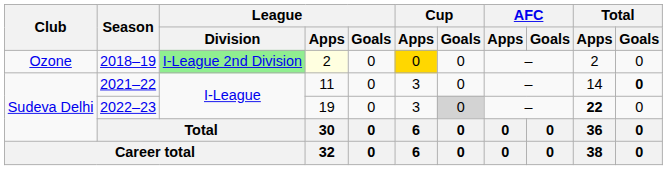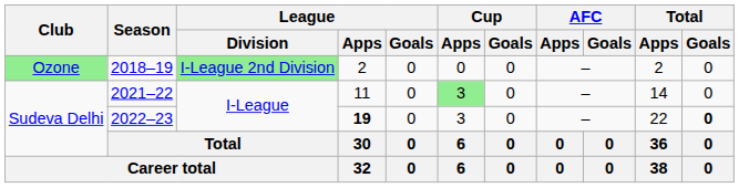2018–19 | Club: no background -> lightgreen background
2018–19 | League / Apps: lightyellow background -> no background
2018–19 | Cup / Apps: gold background -> no background
2021–22 | Cup / Apps: no background -> lightgreen background
2021–22 | Total / Goals: bold -> normal
2022–23 | League / Apps: normal -> bold
2022–23 | Cup / Goals: lightgrey background -> no background
2022–23 | Total / Apps: bold -> normal
2022–23 | Total / Goals: normal -> bold
